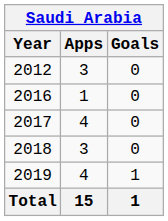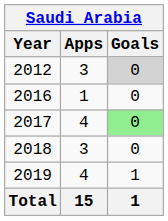2012 | Goals: no background -> lightgrey background
2017 | Goals: no background -> lightgreen background
